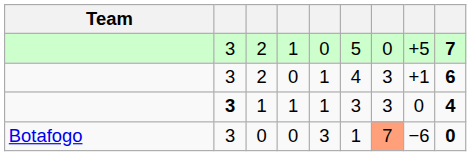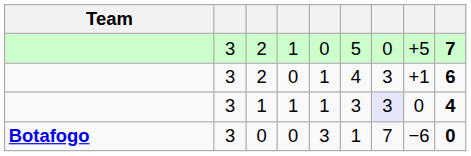row 4 | column 2: bold -> normal
row 4 | column 7: no background -> lavender background
row 5 | Team: normal -> bold
row 5 | column 7: lightsalmon background -> no background
